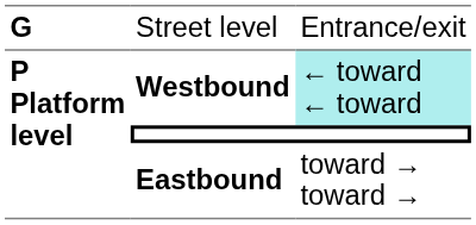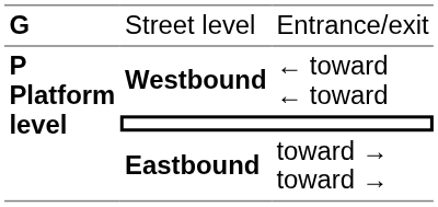Westbound | column 3: paleturquoise background -> no background
